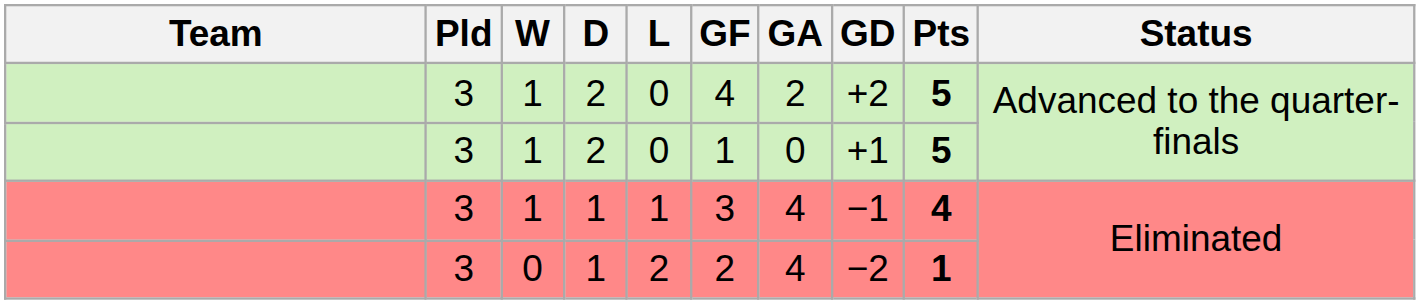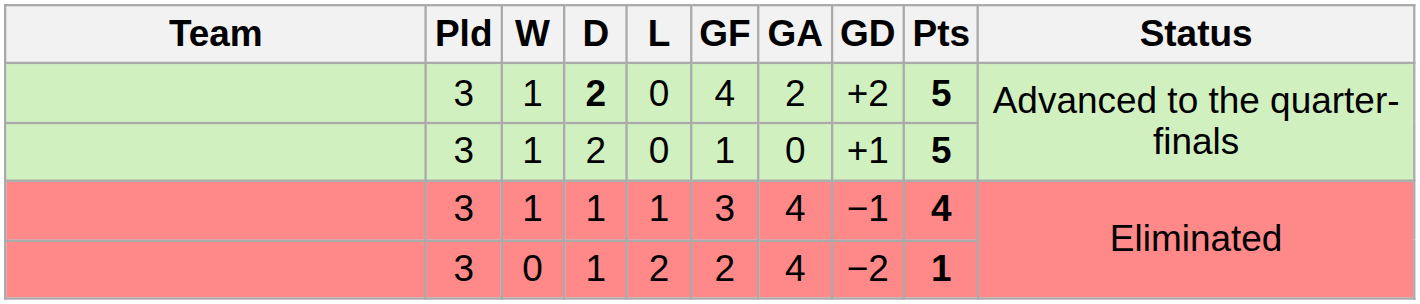row 2 | D: normal -> bold
